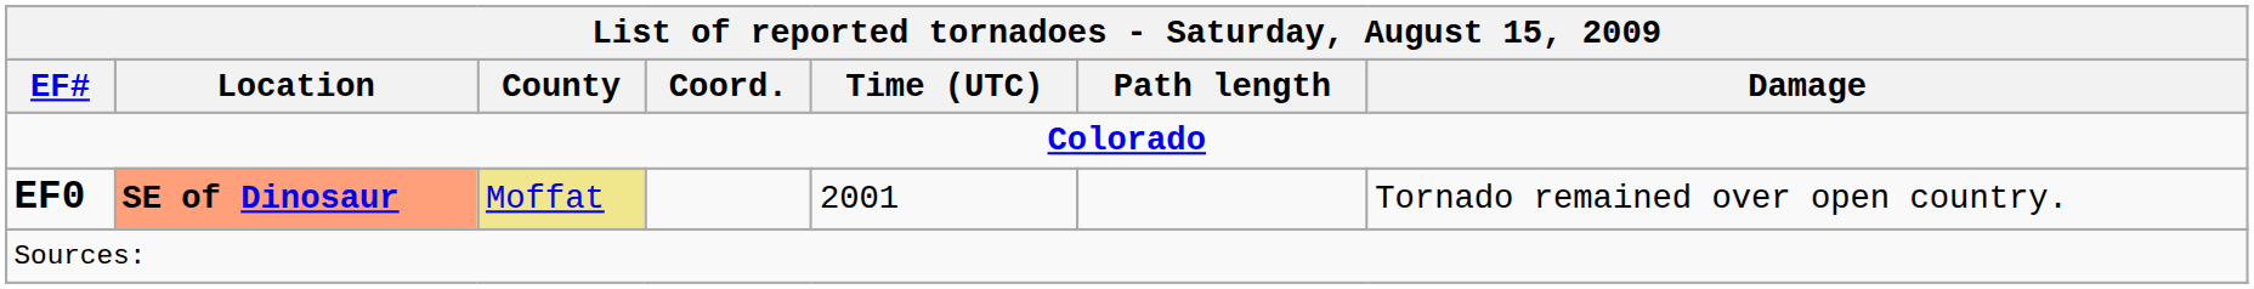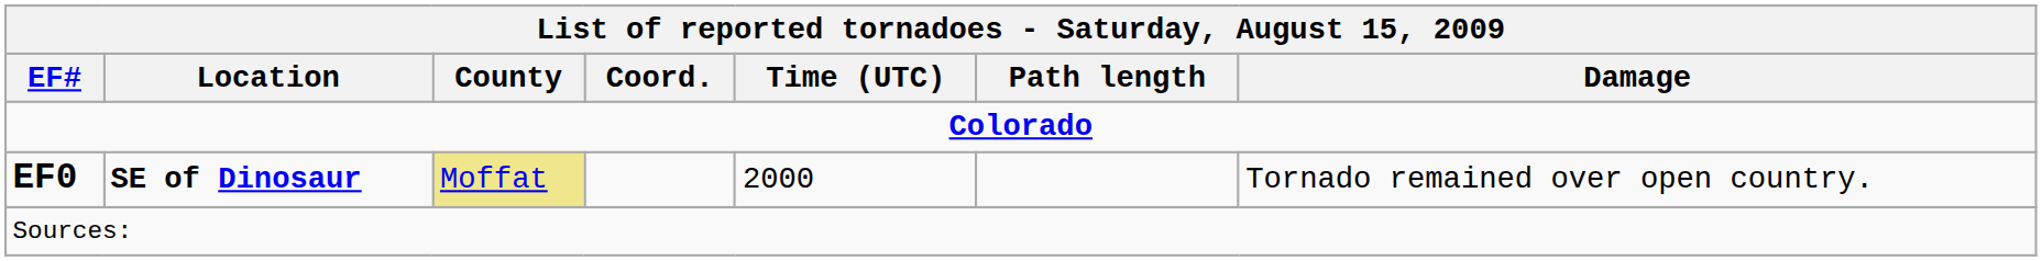EF0 | Location: lightsalmon background -> no background
EF0 | Time (UTC): 2001 -> 2000
